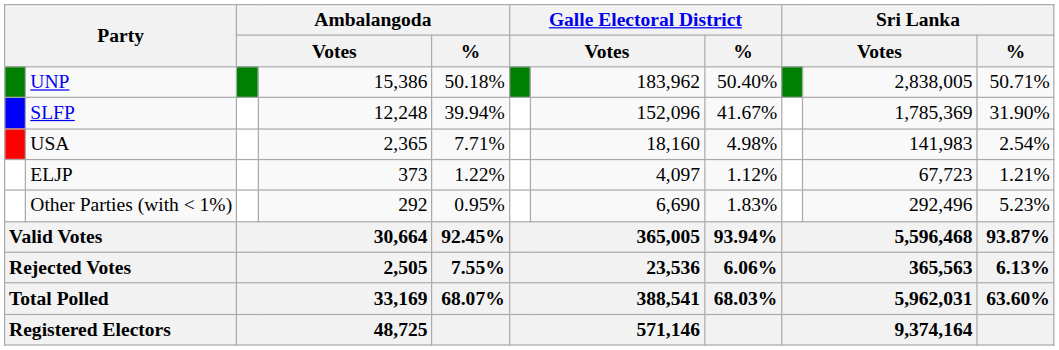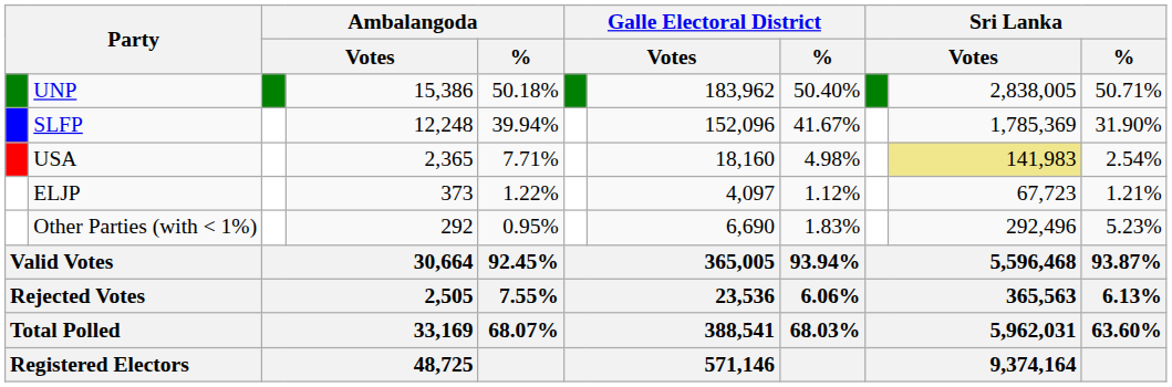USA | column 10: no background -> khaki background
